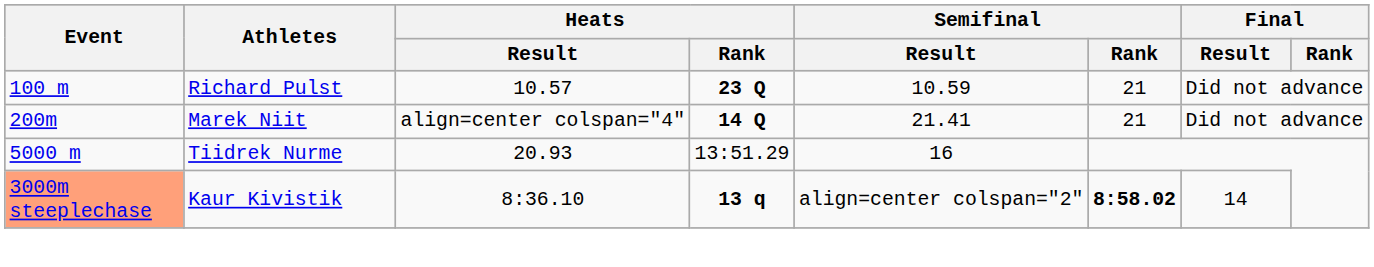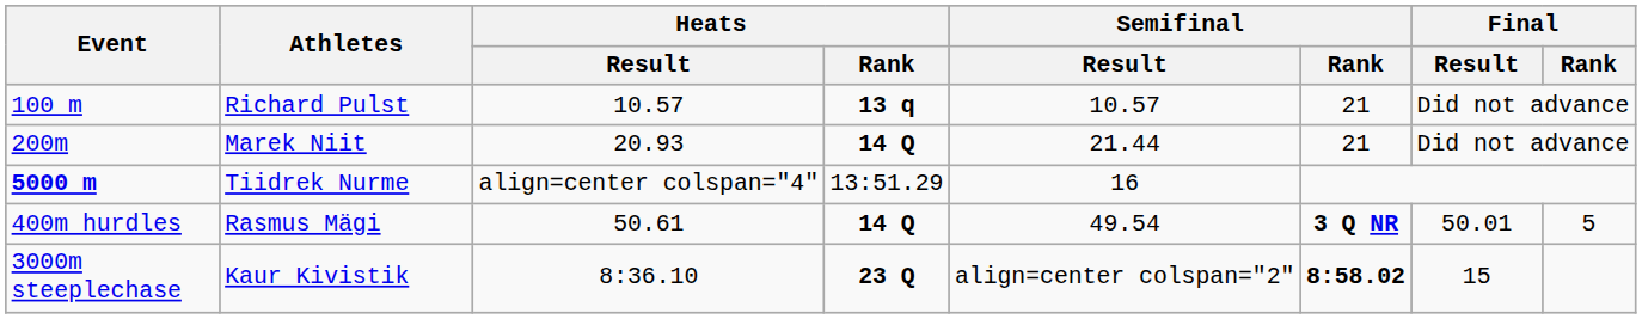Richard Pulst | Heats / Rank: 23 Q -> 13 q
Richard Pulst | Semifinal / Result: 10.59 -> 10.57
Marek Niit | Heats / Result: align=center colspan="4" -> 20.93
Marek Niit | Semifinal / Result: 21.41 -> 21.44
Tiidrek Nurme | Event: normal -> bold
Tiidrek Nurme | Heats / Result: 20.93 -> align=center colspan="4"
+ row: 400m hurdles | Rasmus Mägi | 50.61 | 14 Q | 49.54 | 3 Q NR | 50.01 | 5
Kaur Kivistik | Event: lightsalmon background -> no background
Kaur Kivistik | Heats / Rank: 13 q -> 23 Q
Kaur Kivistik | Final / Result: 14 -> 15
